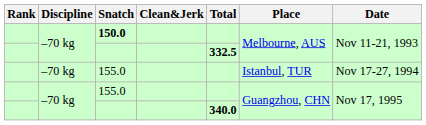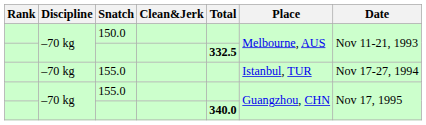150.0 | Snatch: bold -> normal
